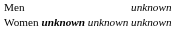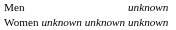Women | column 2: bold -> normal
